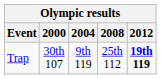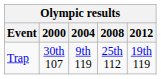Trap | 2012: bold -> normal
